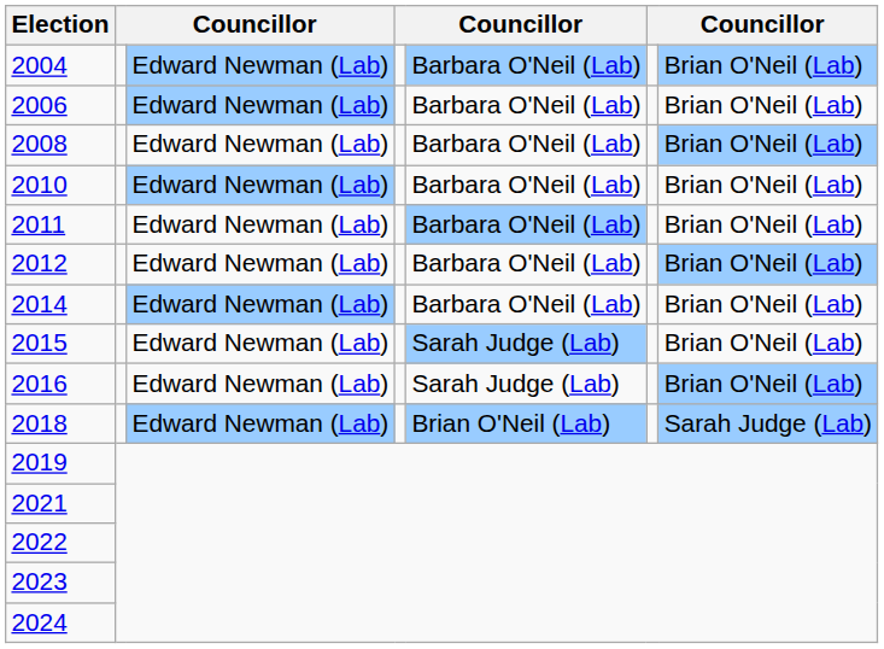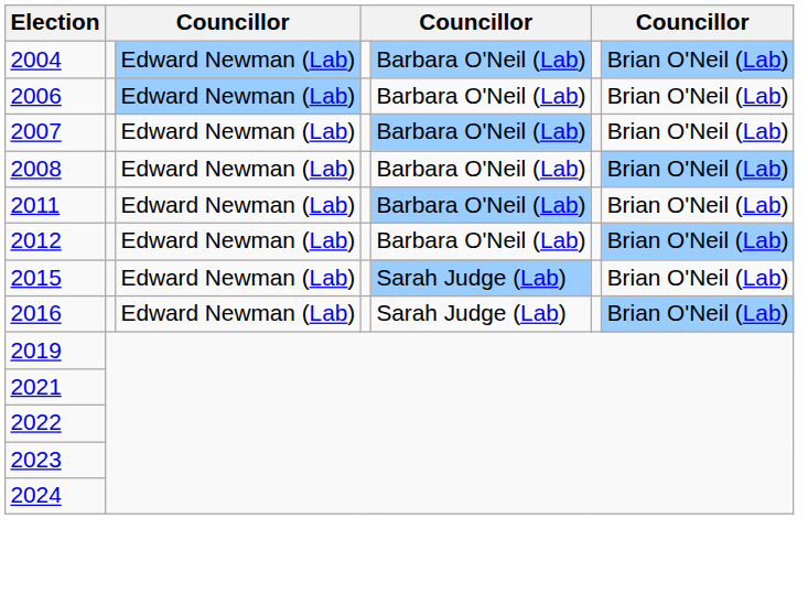+ row: 2007 | Edward Newman (Lab) | Barbara O'Neil (Lab) | Brian O'Neil (Lab)
- row: 2010 | Edward Newman (Lab) | Barbara O'Neil (Lab) | Brian O'Neil (Lab)
- row: 2014 | Edward Newman (Lab) | Barbara O'Neil (Lab) | Brian O'Neil (Lab)
- row: 2018 | Edward Newman (Lab) | Brian O'Neil (Lab) | Sarah Judge (Lab)
